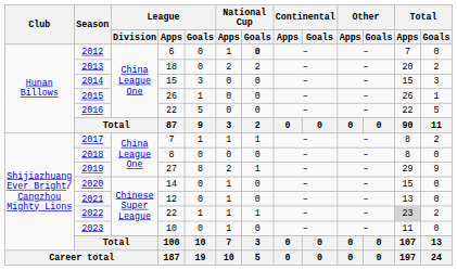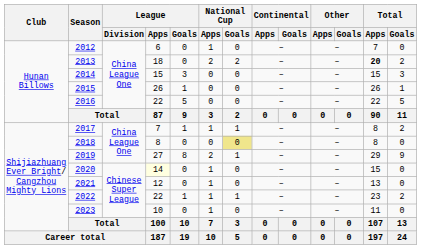2012 | National Cup / Goals: bold -> normal
2013 | Total / Apps: normal -> bold
2018 | National Cup / Goals: no background -> khaki background
2020 | League / Apps: no background -> lightyellow background
2022 | Total / Apps: lightgrey background -> no background
